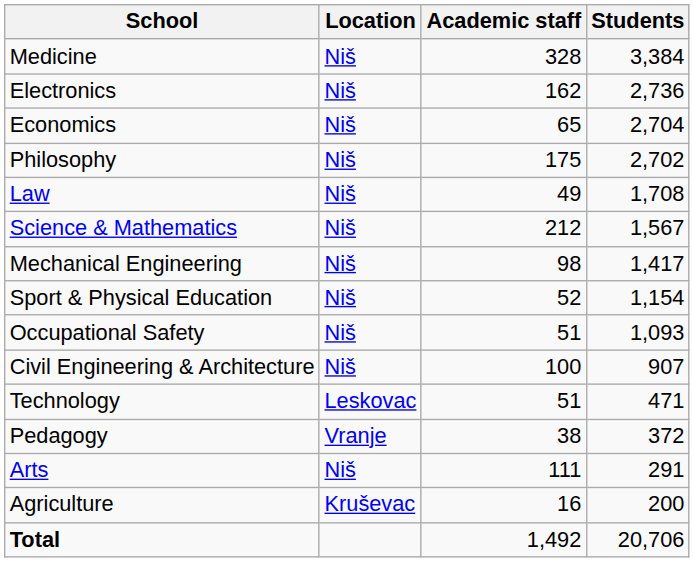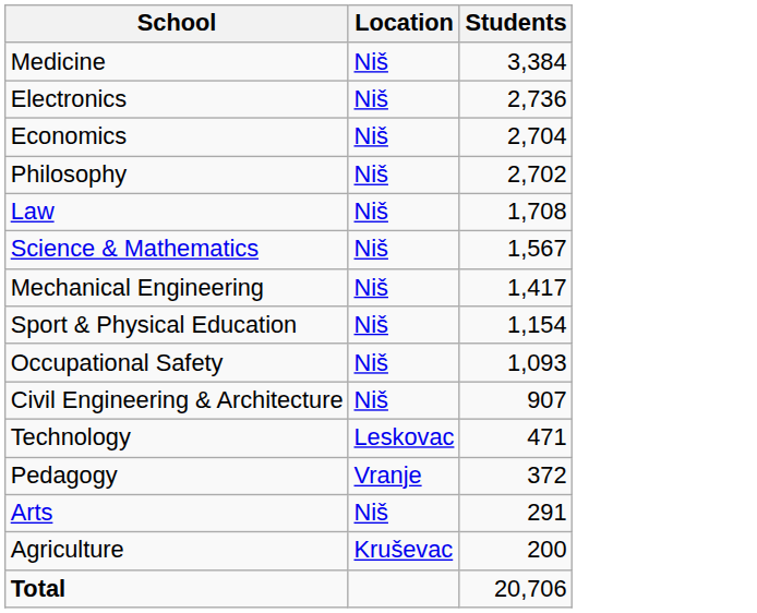- column: Academic staff | 328 | 162 | 65 | 175 | 49 | 212 | 98 | 52 | 51 | 100 | 51 | 38 | 111 | 16 | 1,492
